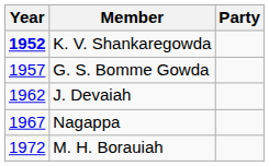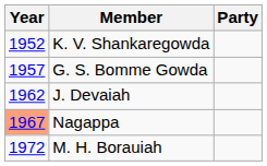K. V. Shankaregowda | Year: bold -> normal
Nagappa | Year: no background -> lightsalmon background
